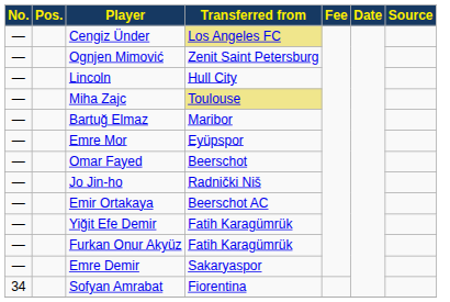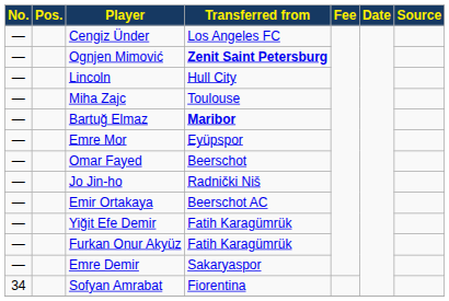Cengiz Ünder | Transferred from: khaki background -> no background
Ognjen Mimović | Transferred from: normal -> bold
Miha Zajc | Transferred from: khaki background -> no background
Bartuğ Elmaz | Transferred from: normal -> bold
